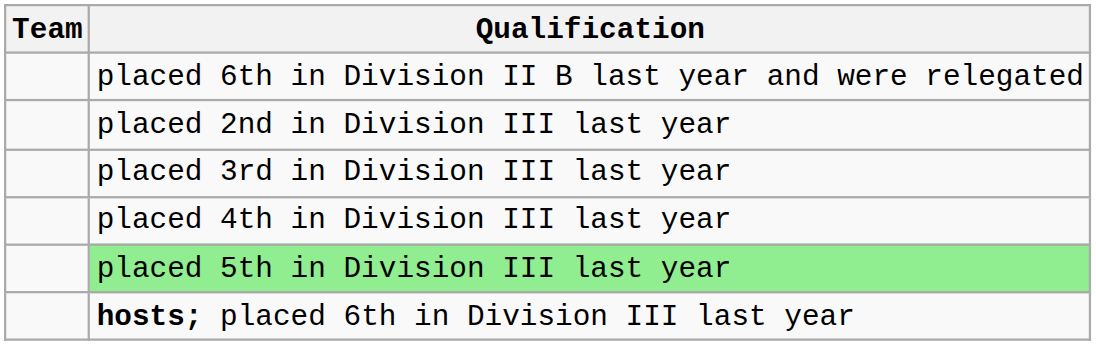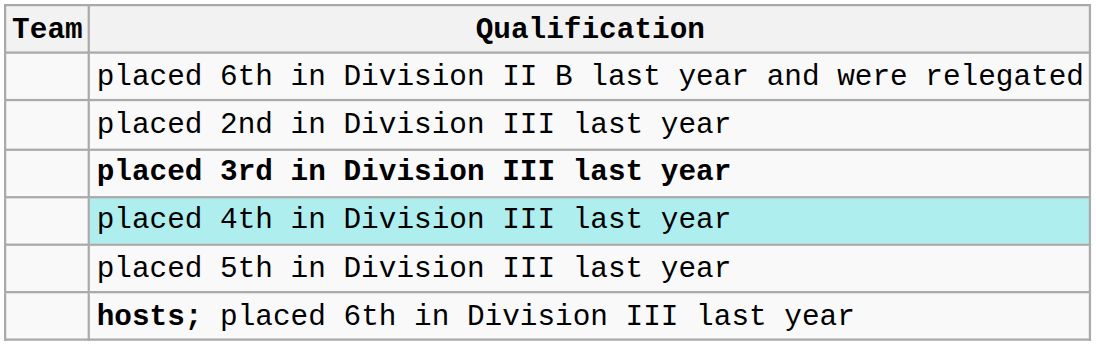placed 3rd in Division III last year | Qualification: normal -> bold
placed 4th in Division III last year | Qualification: no background -> paleturquoise background
placed 5th in Division III last year | Qualification: lightgreen background -> no background
